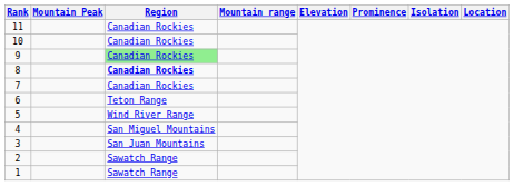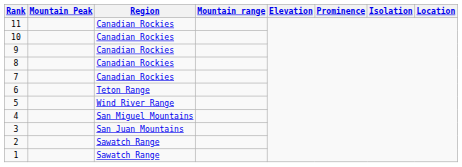9 | Region: lightgreen background -> no background
8 | Region: bold -> normal
